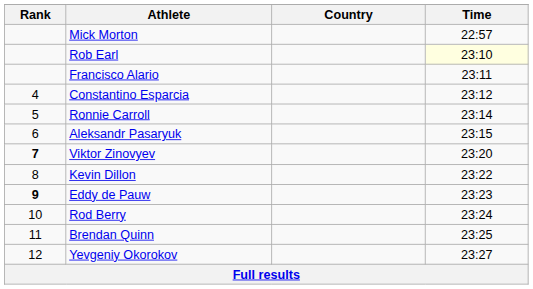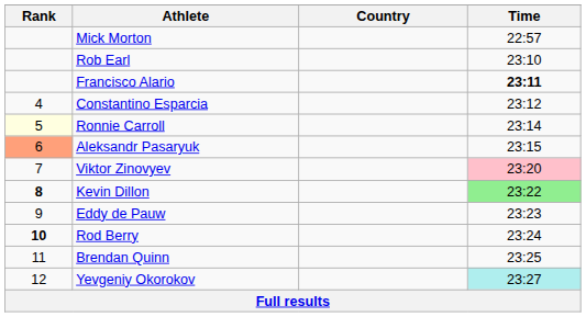Rob Earl | Time: lightyellow background -> no background
Francisco Alario | Time: normal -> bold
Ronnie Carroll | Rank: no background -> lightyellow background
Aleksandr Pasaryuk | Rank: no background -> lightsalmon background
Viktor Zinovyev | Rank: bold -> normal
Viktor Zinovyev | Time: no background -> pink background
Kevin Dillon | Rank: normal -> bold
Kevin Dillon | Time: no background -> lightgreen background
Eddy de Pauw | Rank: bold -> normal
Rod Berry | Rank: normal -> bold
Yevgeniy Okorokov | Time: no background -> paleturquoise background
